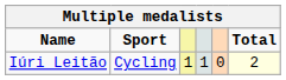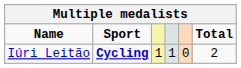Iúri Leitão | Sport: normal -> bold
Iúri Leitão | Total: lightyellow background -> no background
